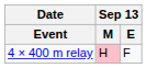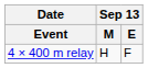4 × 400 m relay | Sep 13 / M: pink background -> no background
